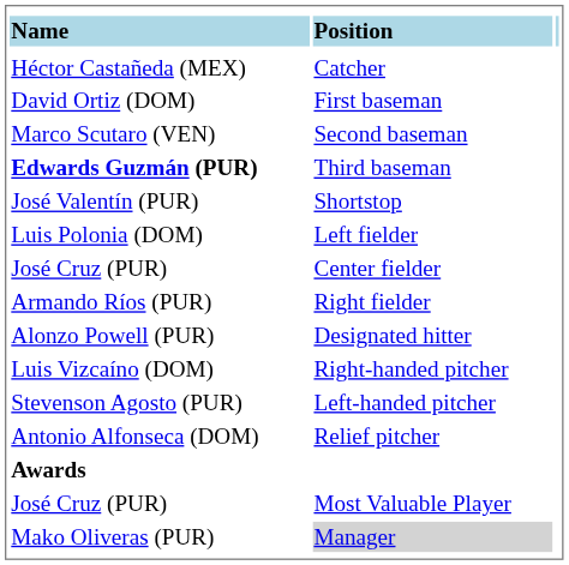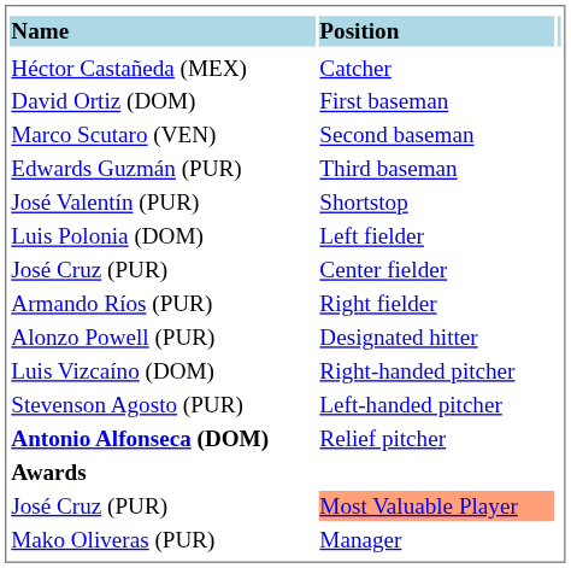Third baseman | column 1: bold -> normal
Relief pitcher | column 1: normal -> bold
Most Valuable Player | column 2: no background -> lightsalmon background
Manager | column 2: lightgrey background -> no background
